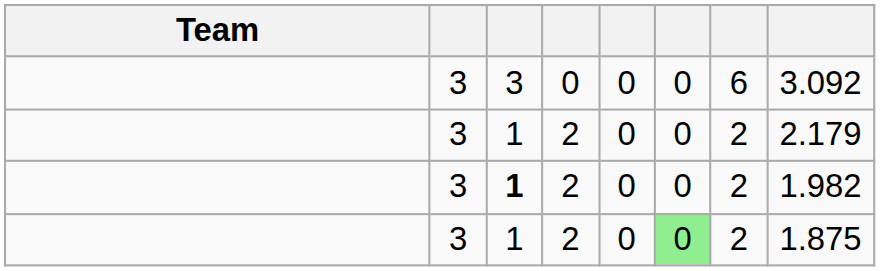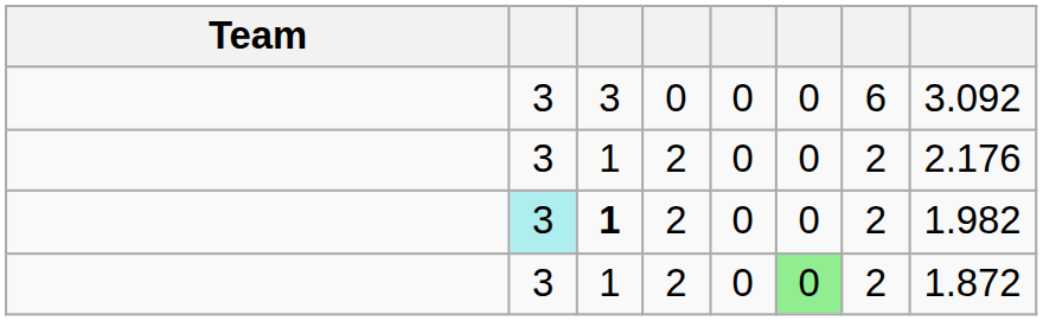row 3 | column 8: 2.179 -> 2.176
row 4 | column 2: no background -> paleturquoise background
row 5 | column 8: 1.875 -> 1.872
